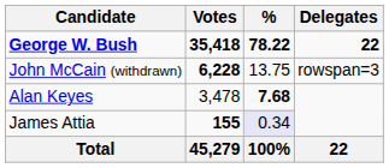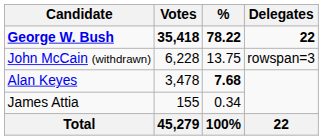John McCain (withdrawn) | Votes: bold -> normal
James Attia | Votes: bold -> normal
James Attia | %: lavender background -> no background
